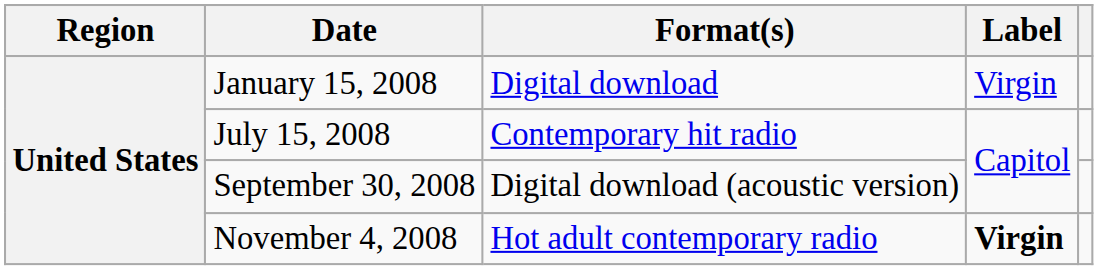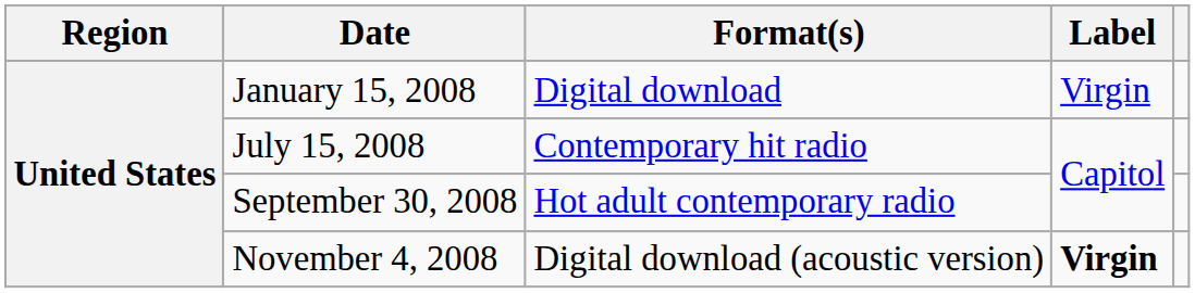September 30, 2008 | Format(s): Digital download (acoustic version) -> Hot adult contemporary radio
November 4, 2008 | Format(s): Hot adult contemporary radio -> Digital download (acoustic version)
